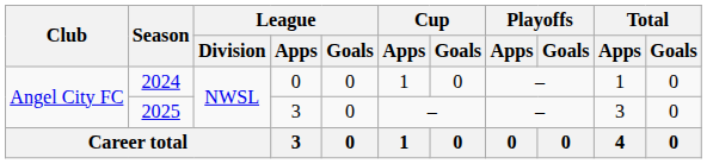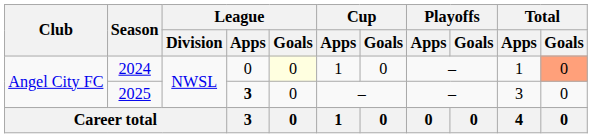2024 | League / Goals: no background -> lightyellow background
2024 | Total / Goals: no background -> lightsalmon background
2025 | League / Apps: normal -> bold
